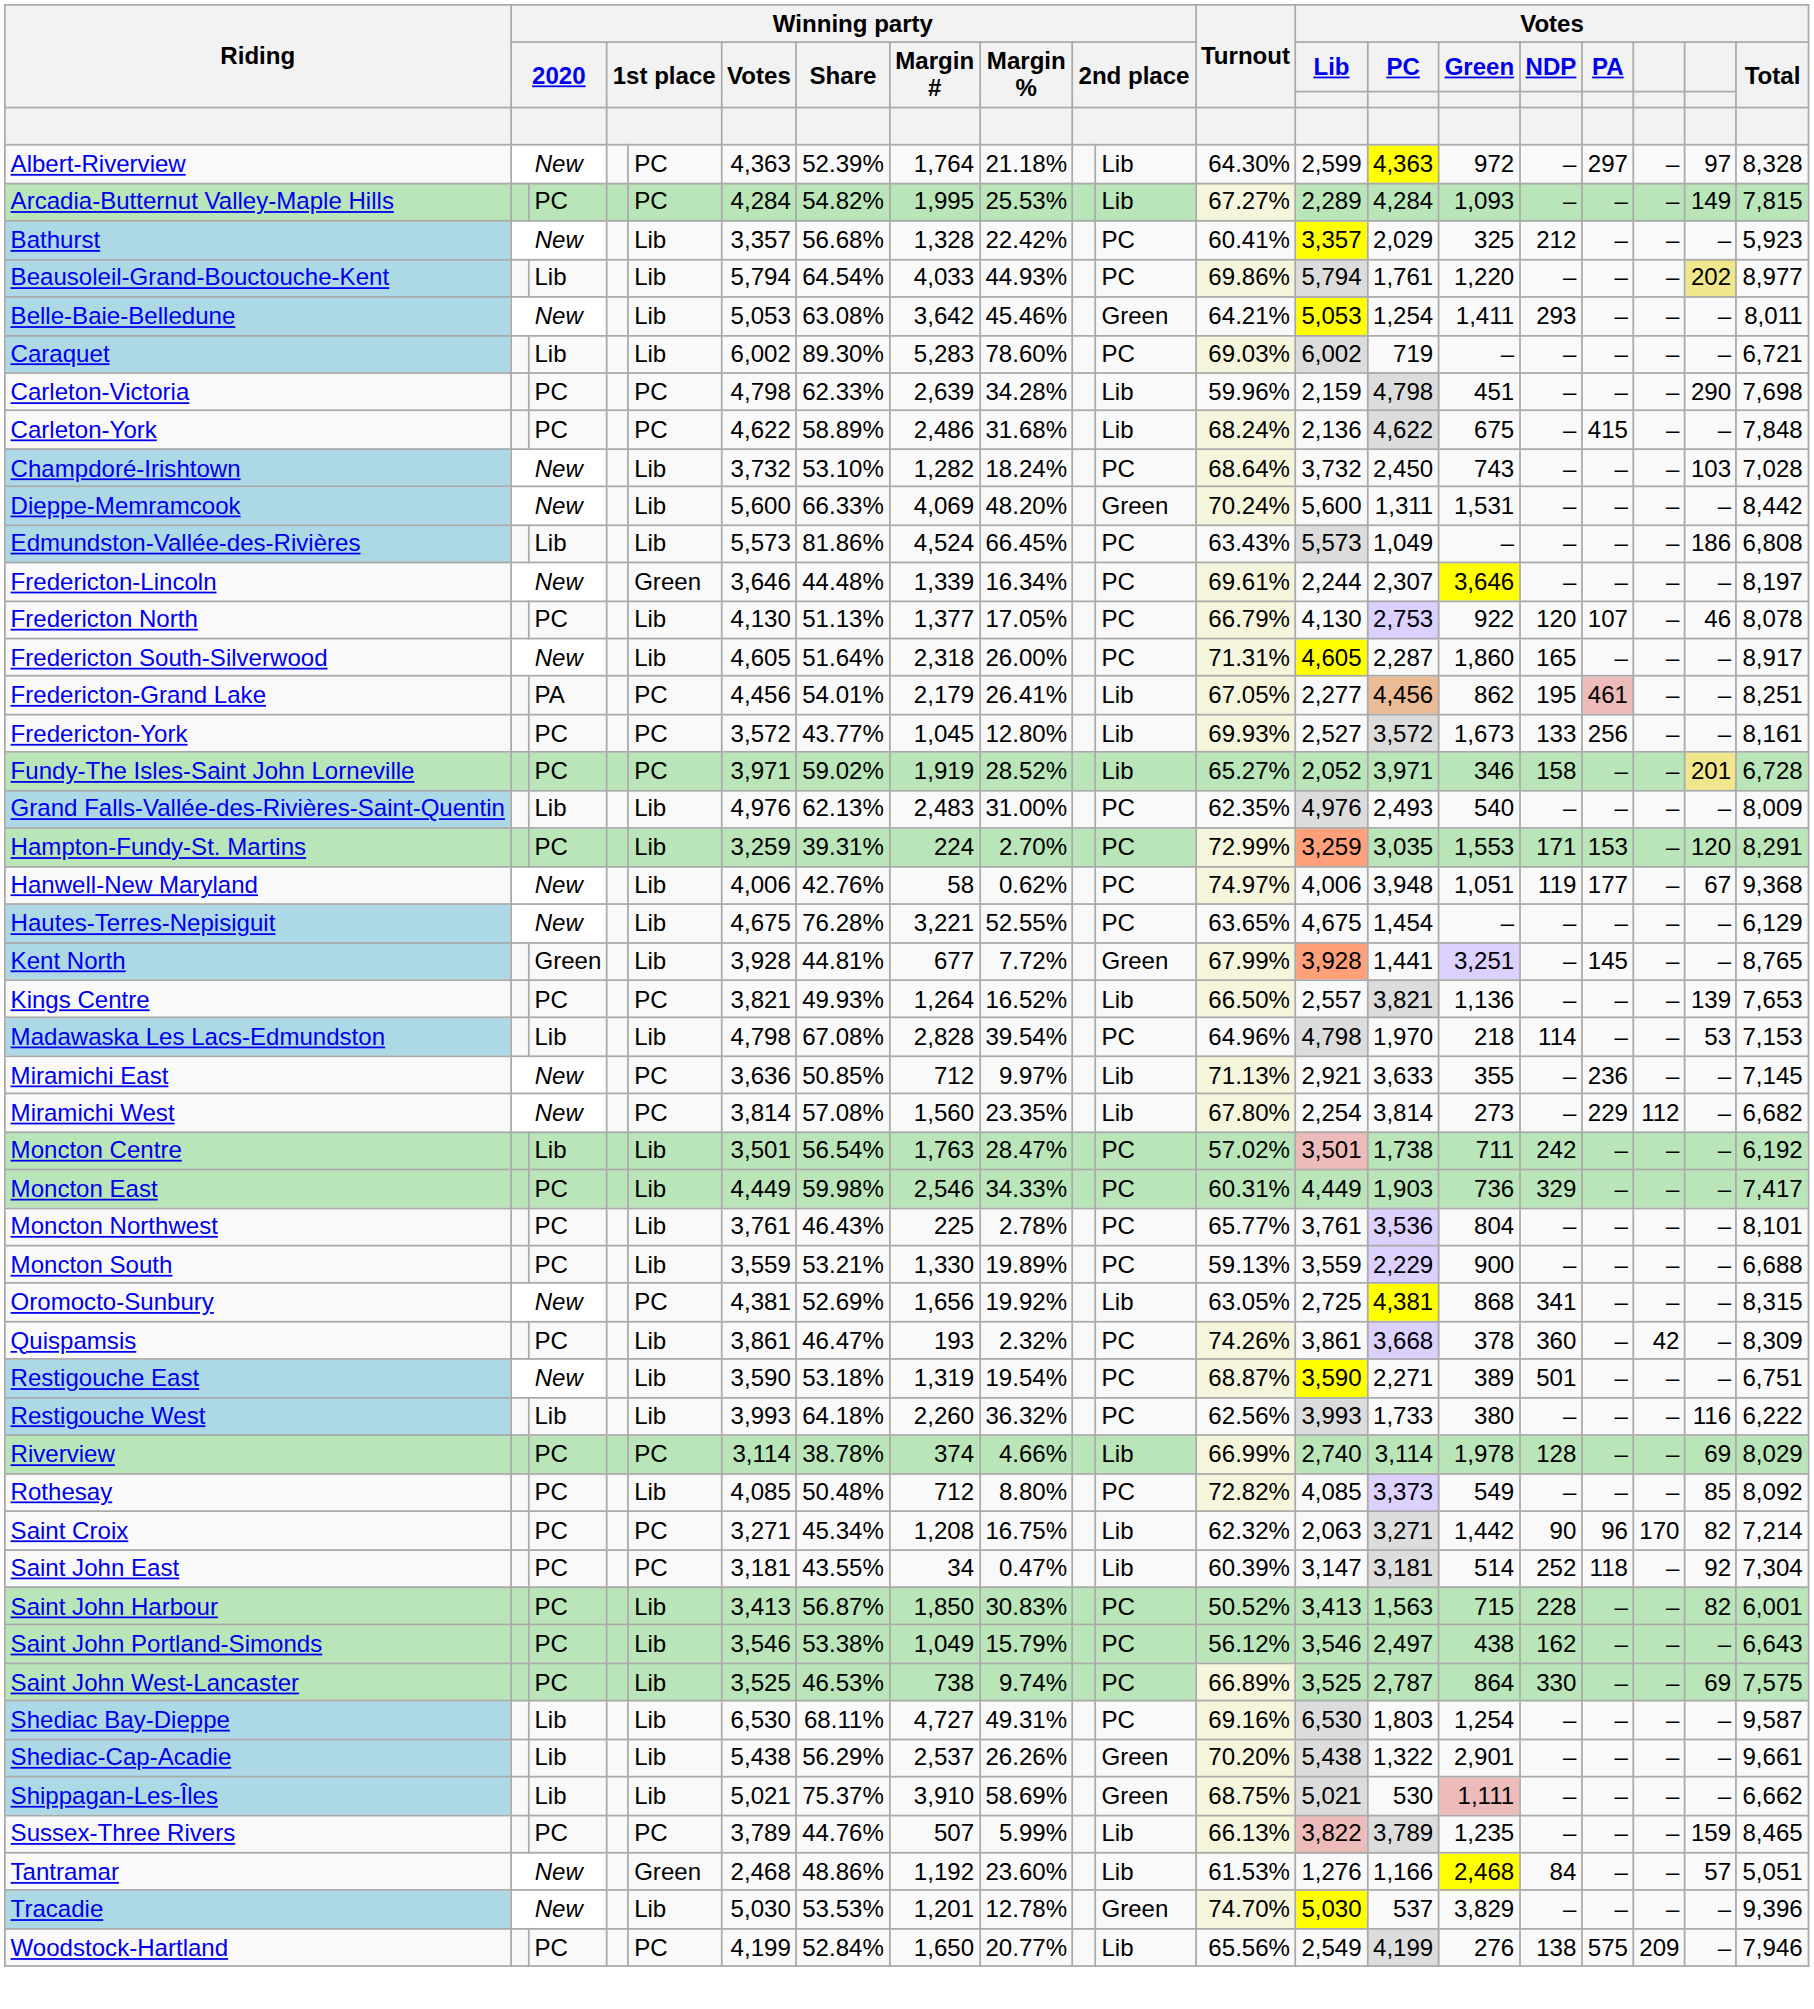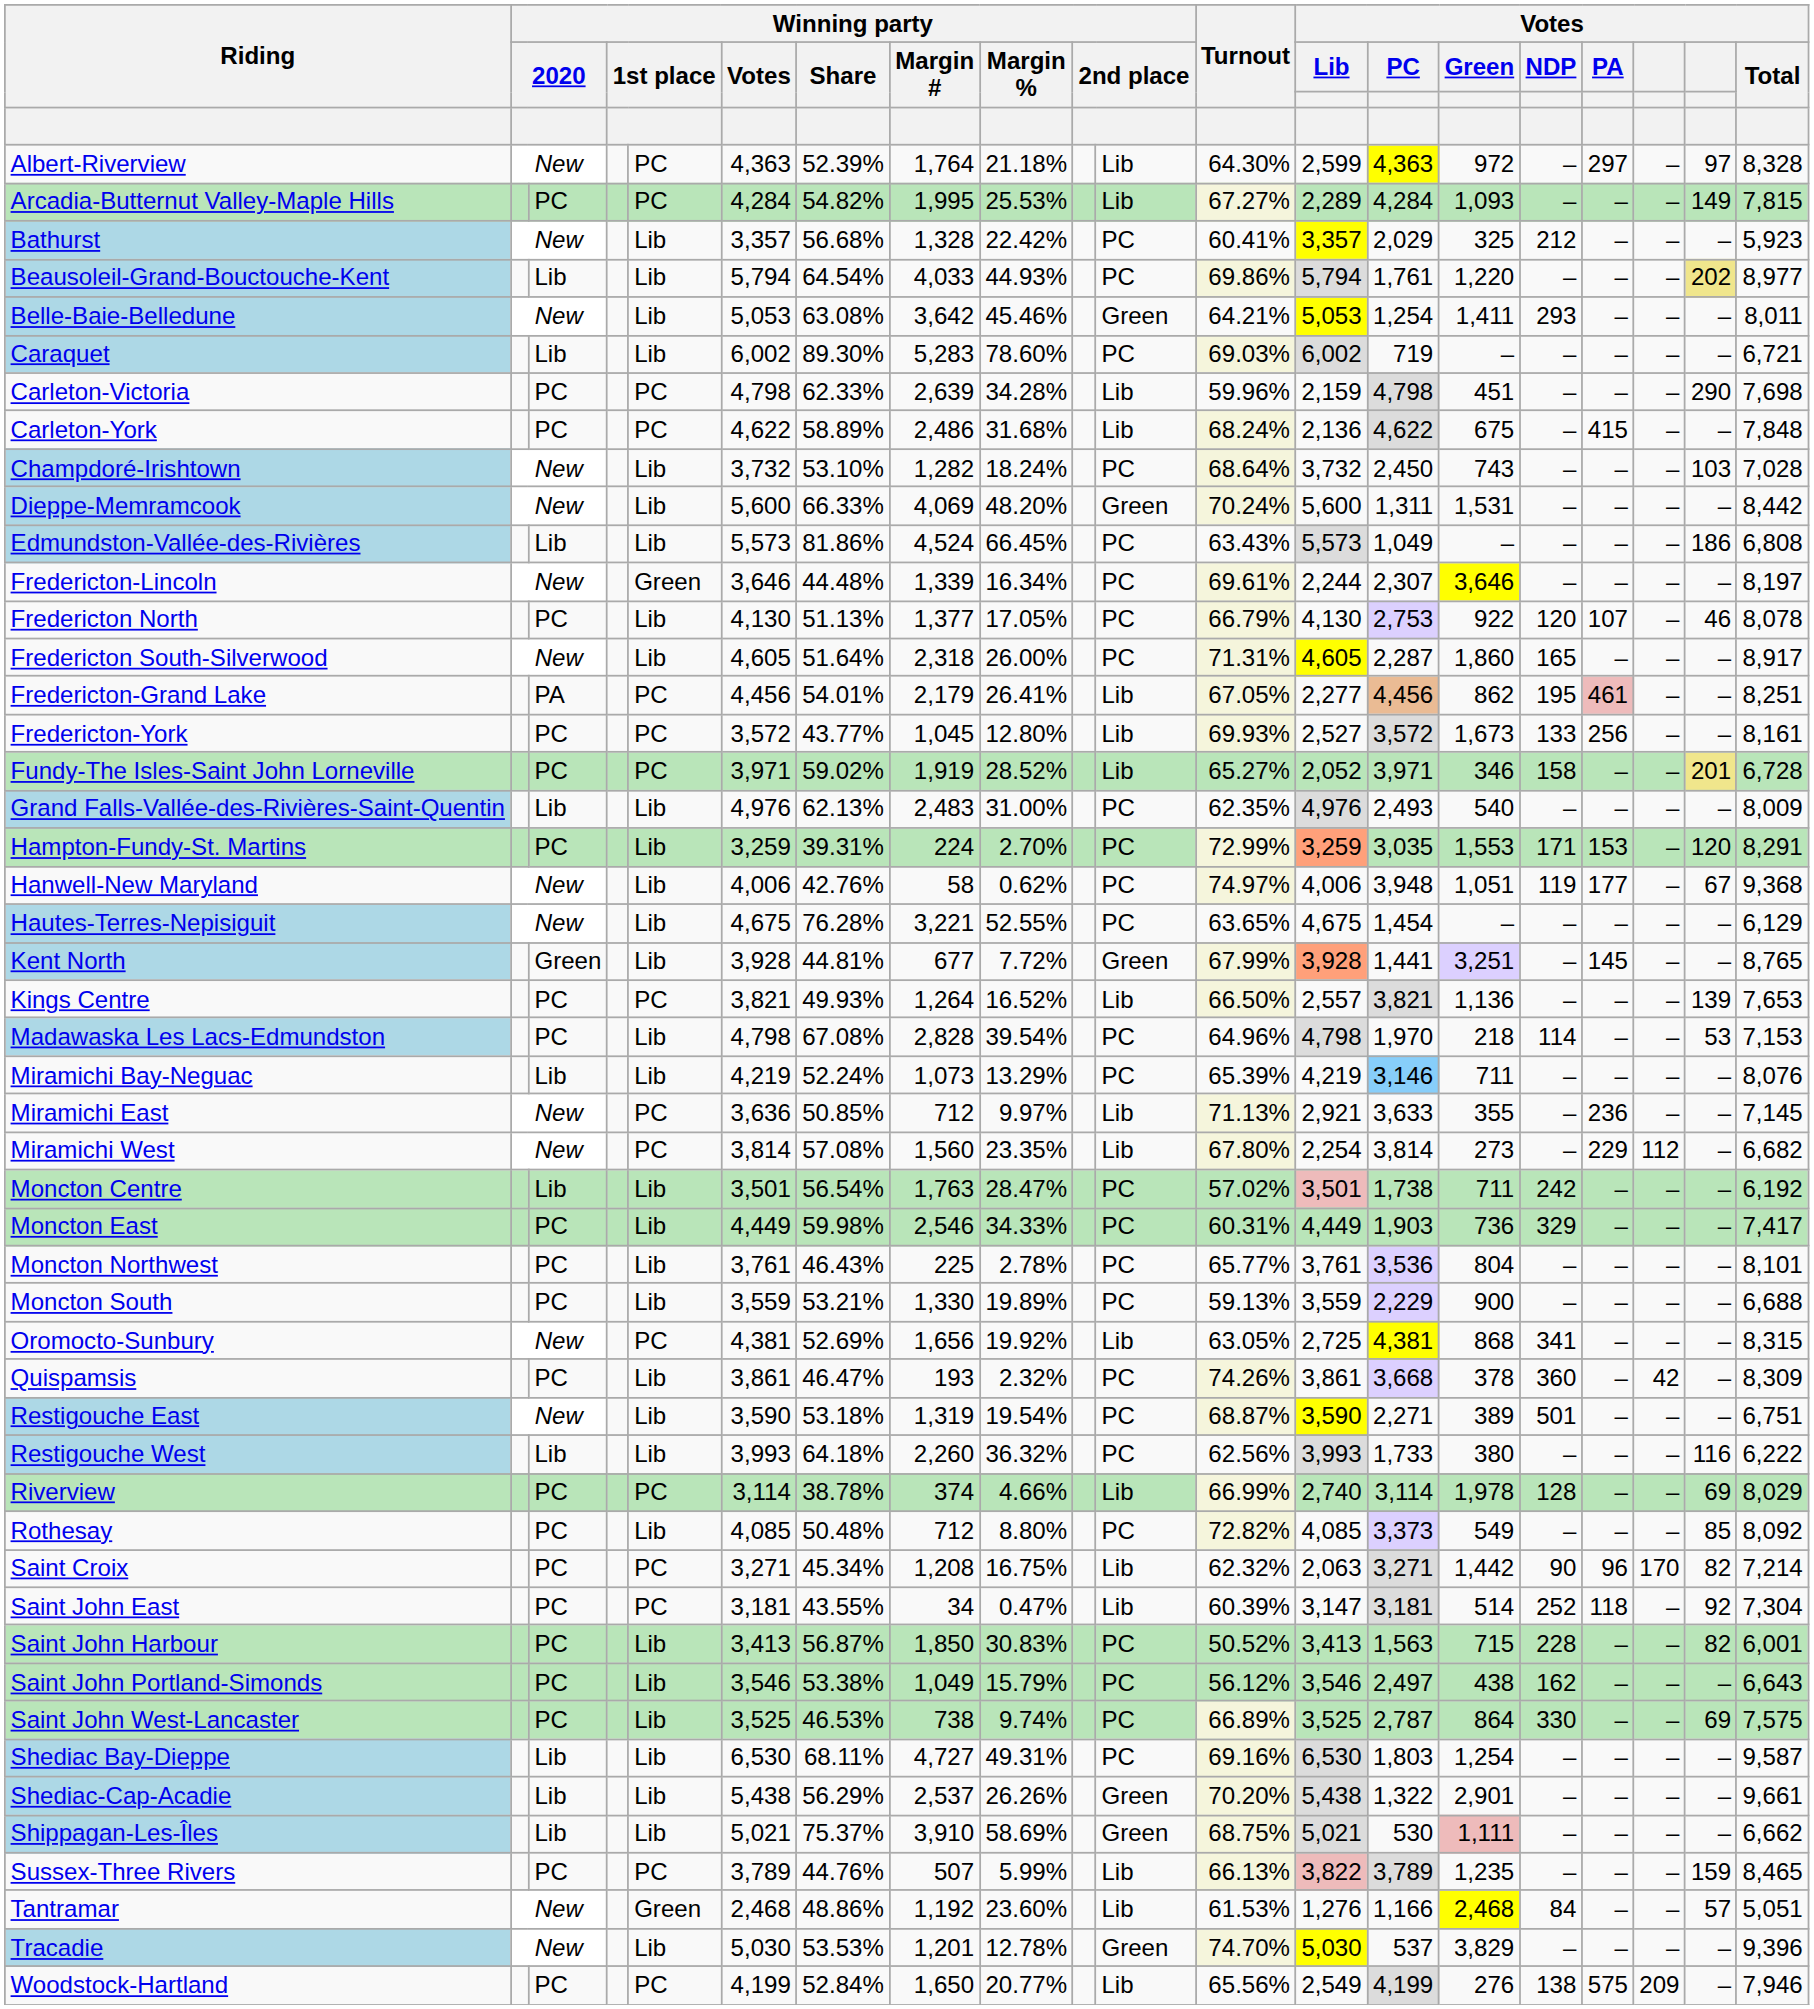Madawaska Les Lacs-Edmundston | column 3: Lib -> PC
+ row: Miramichi Bay-Neguac | Lib | Lib | 4,219 | 52.24% | 1,073 | 13.29% | PC | 65.39% | 4,219 | 3,146 | 711 | – | – | – | – | 8,076
